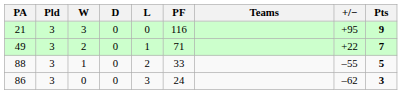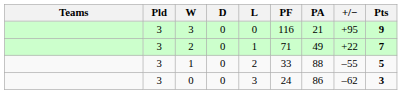columns swapped: Teams <-> PA
